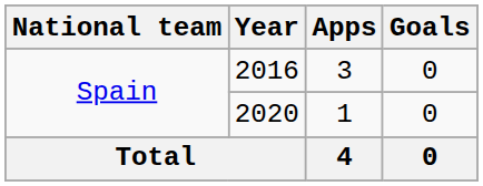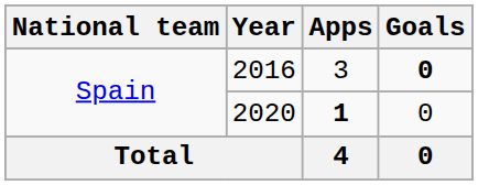2016 | Goals: normal -> bold
2020 | Apps: normal -> bold
